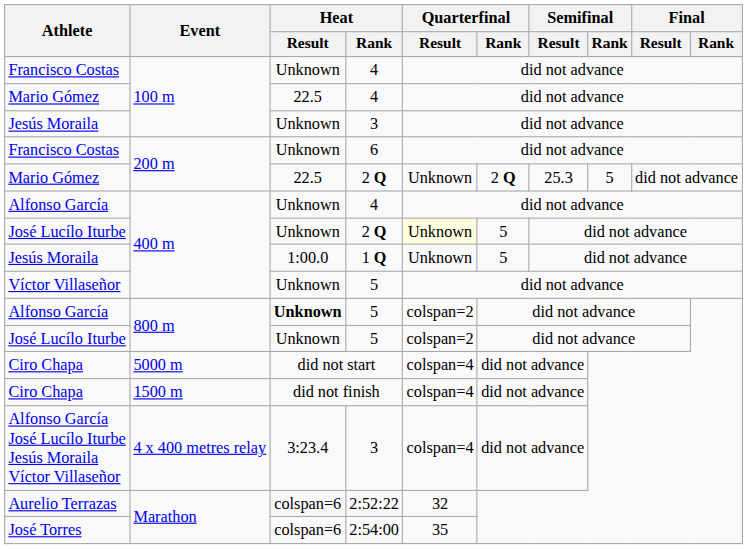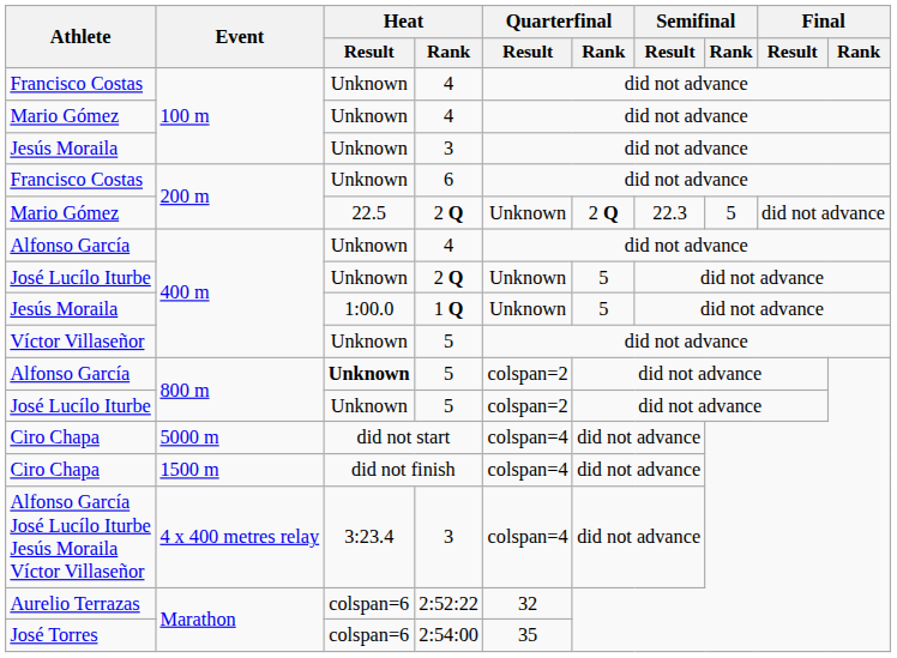Mario Gómez / 4 | Heat / Result: 22.5 -> Unknown
Mario Gómez / 2 Q | Semifinal / Result: 25.3 -> 22.3
José Lucílo Iturbe / 2 Q | Quarterfinal / Result: lightyellow background -> no background
